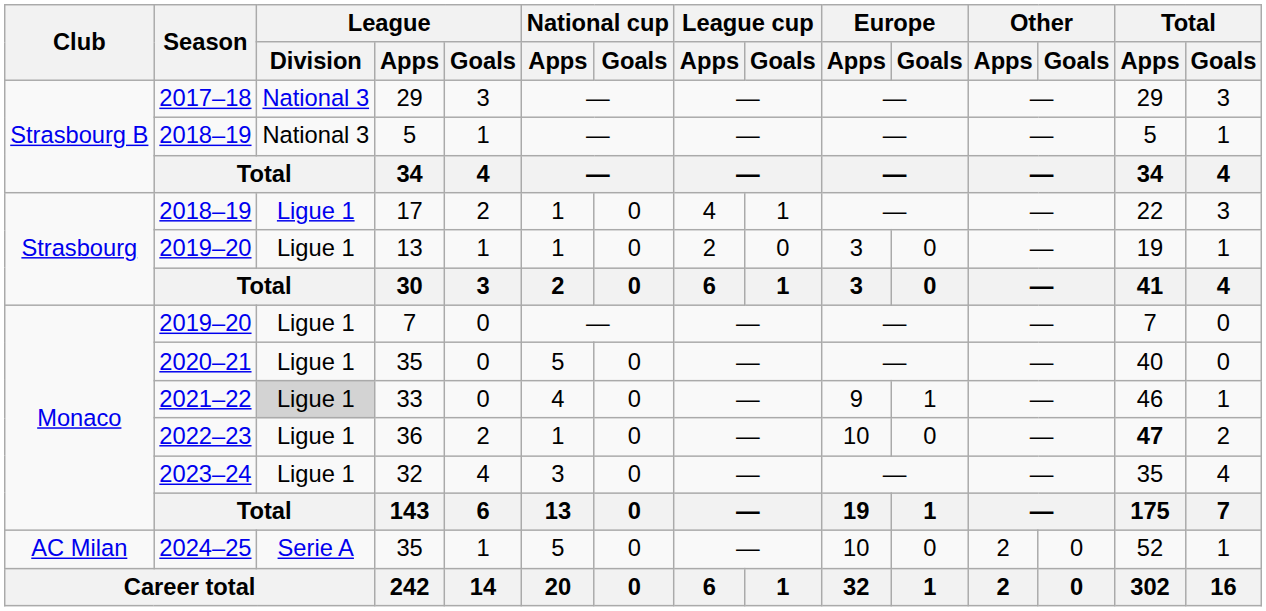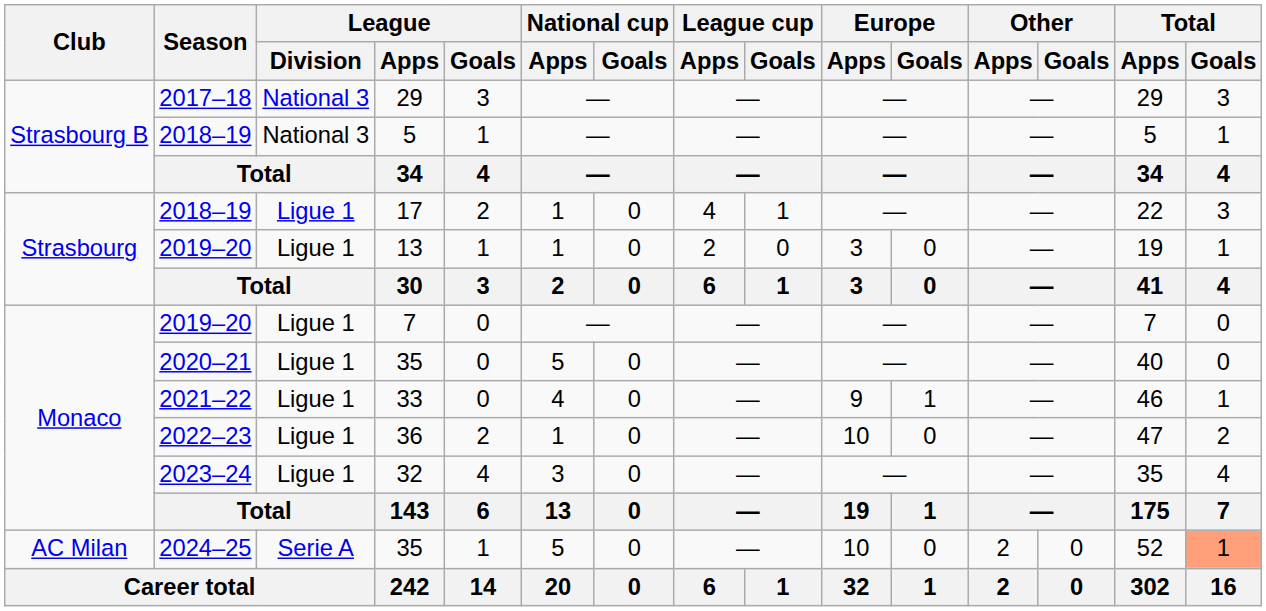33 | League / Division: lightgrey background -> no background
36 | Total / Apps: bold -> normal
2024–25 / 35 | Total / Goals: no background -> lightsalmon background
